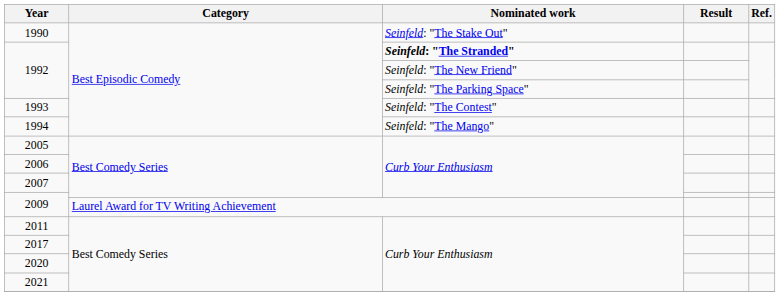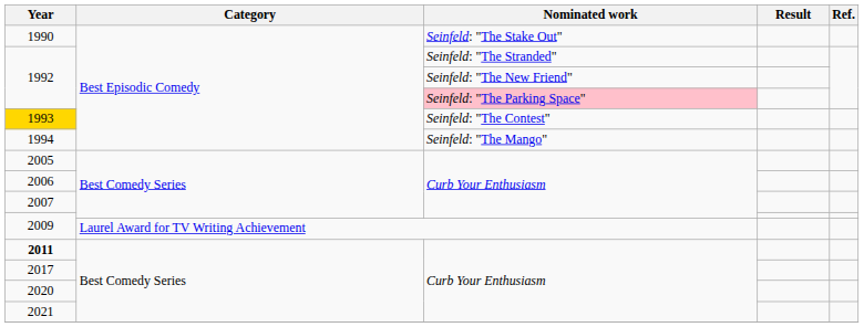1992 / Seinfeld: "The Stranded" | Nominated work: bold -> normal
1992 / Seinfeld: "The Parking Space" | Nominated work: no background -> pink background
1993 | Year: no background -> gold background
2011 | Year: normal -> bold
